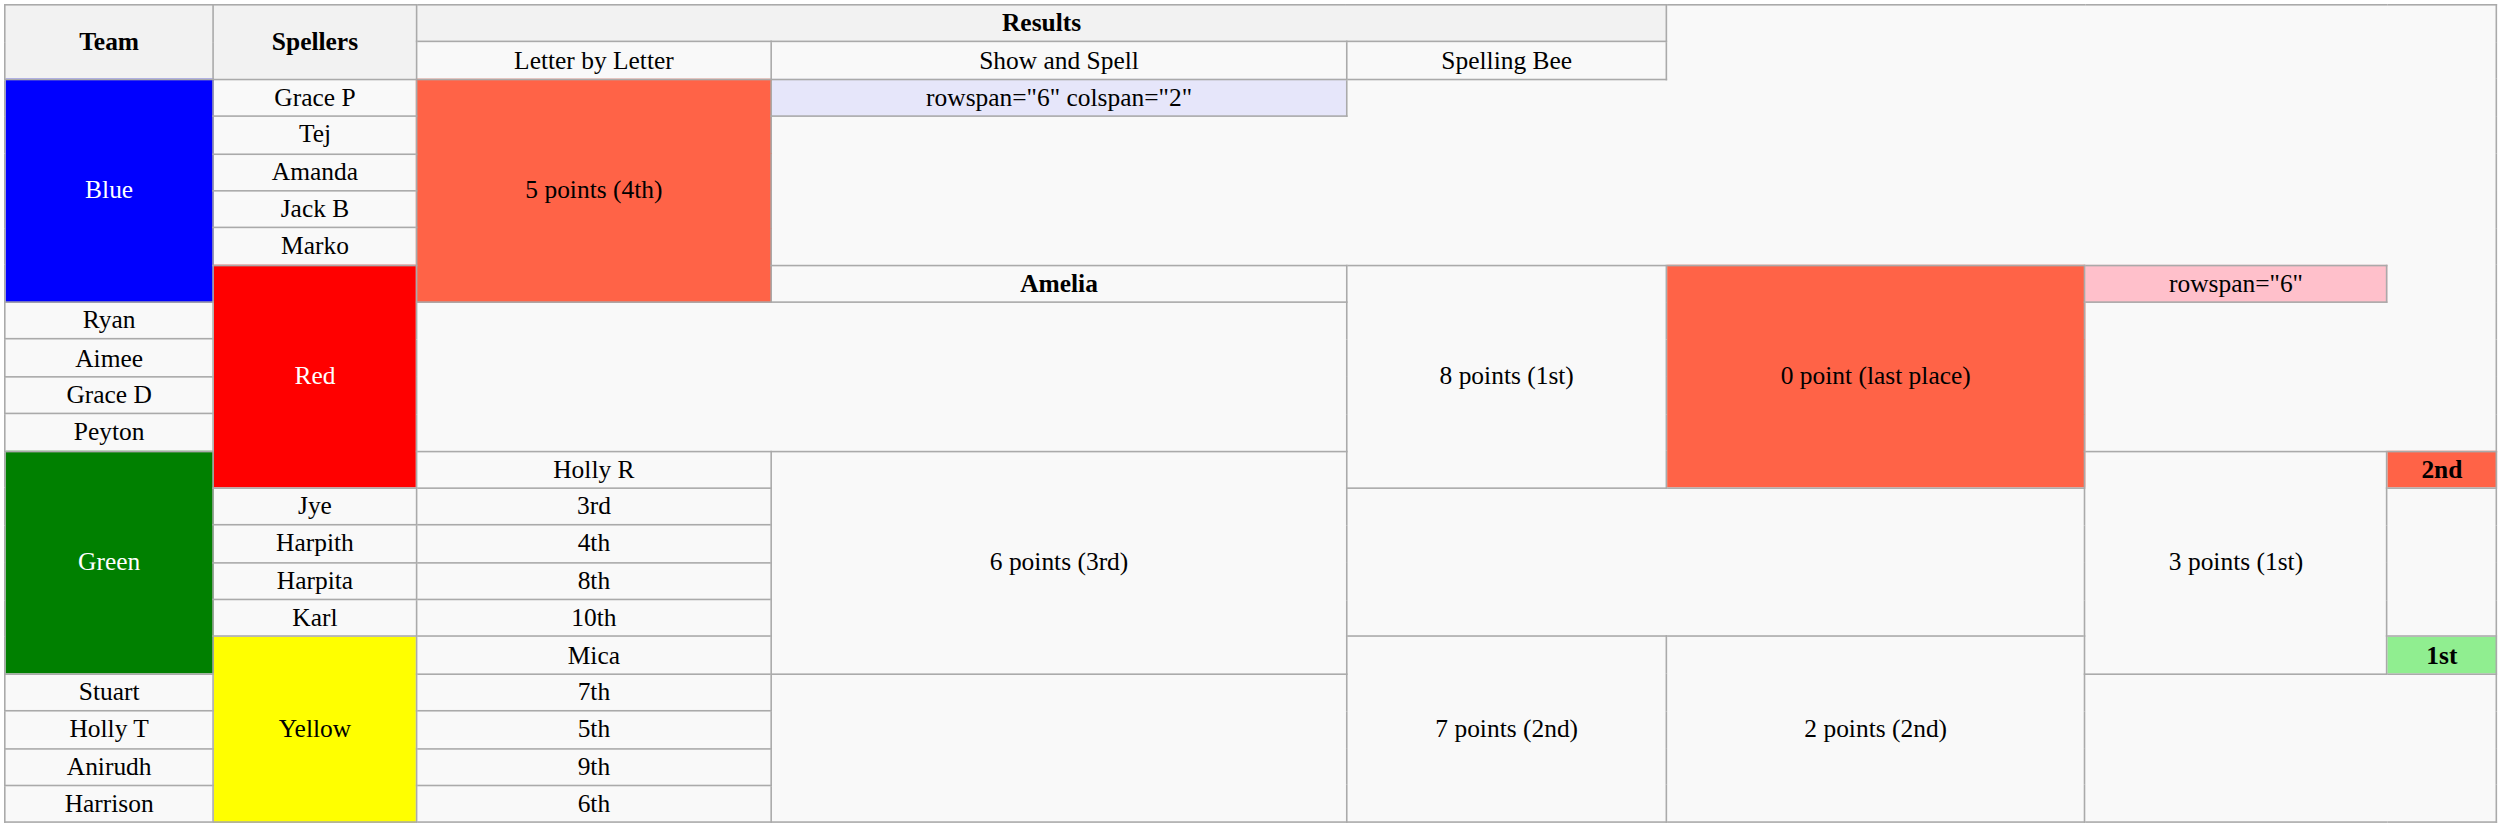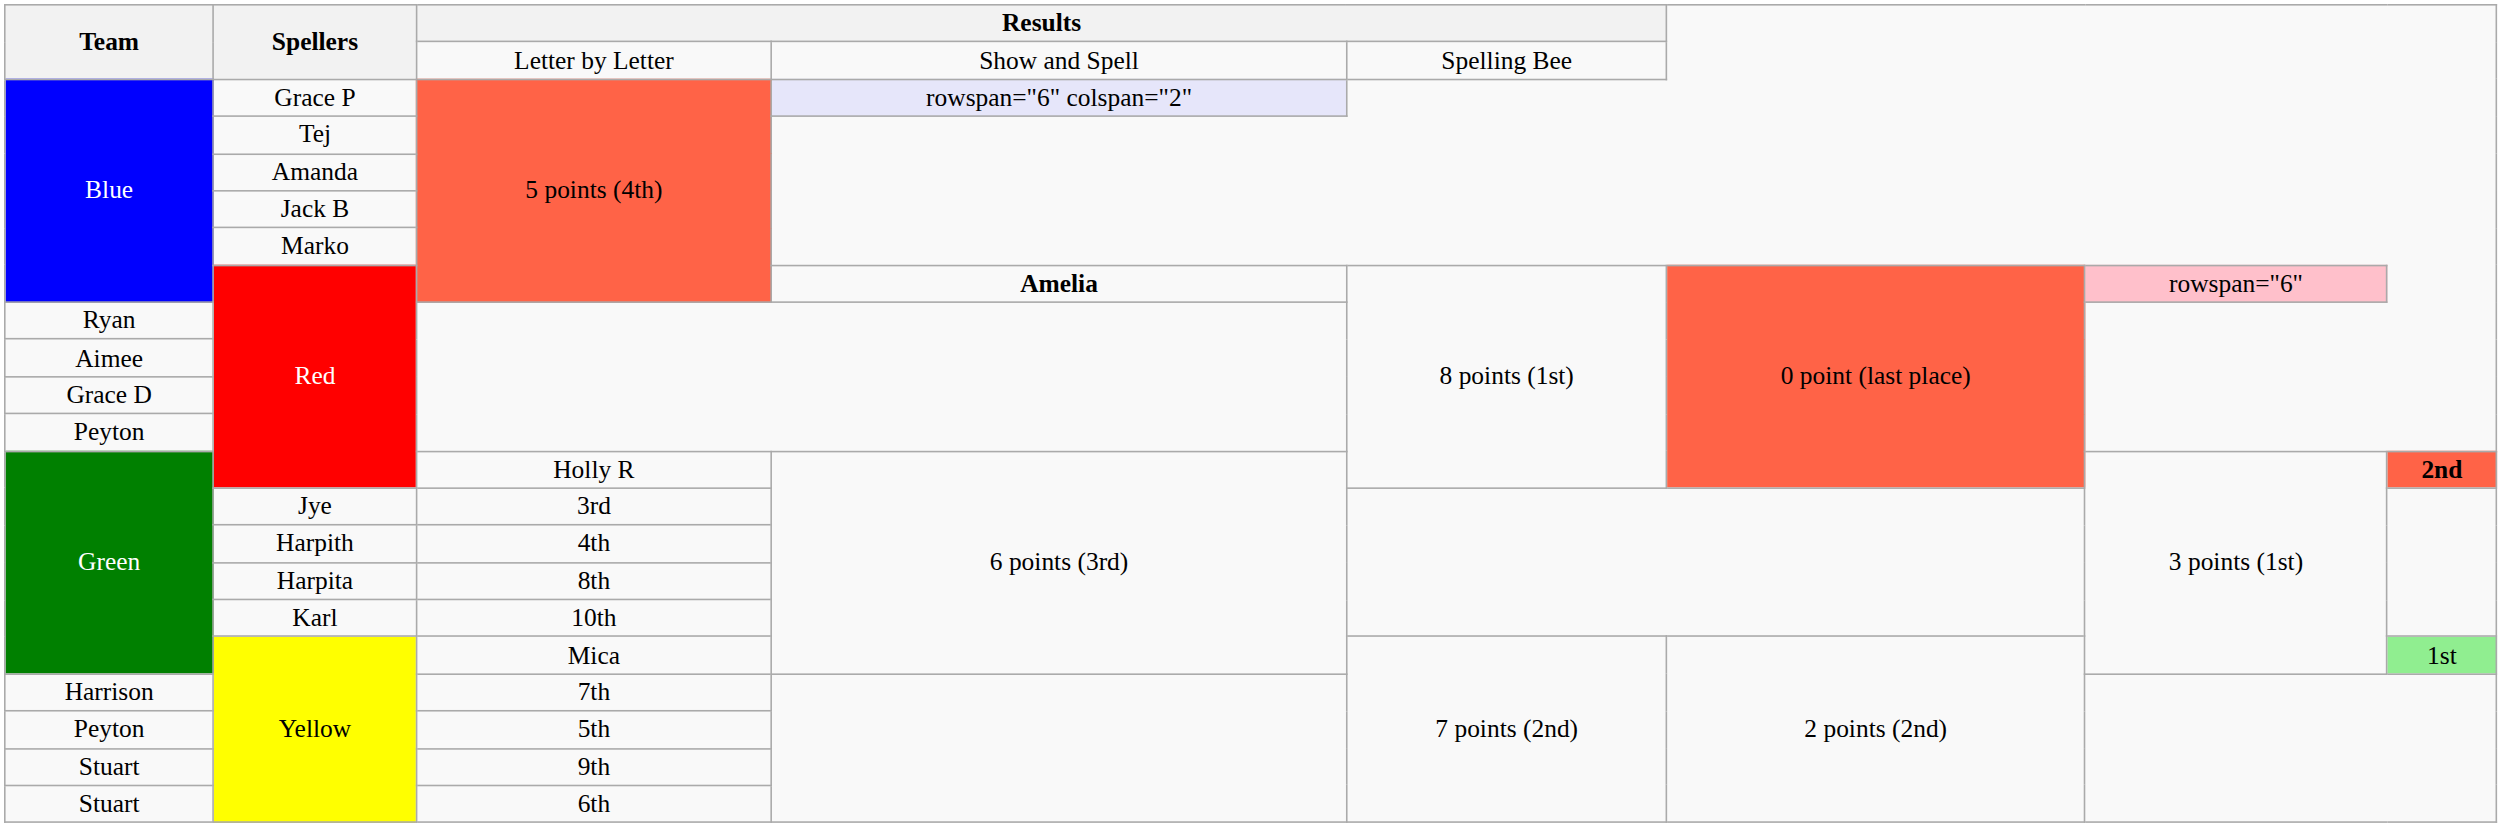Mica | column 8: bold -> normal
7th | Team: Stuart -> Harrison
5th | Team: Holly T -> Peyton
9th | Team: Anirudh -> Stuart
6th | Team: Harrison -> Stuart
